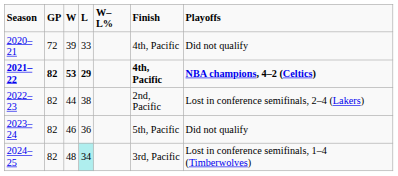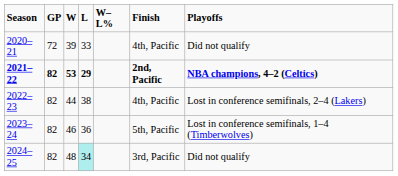2021–22 | column 6: 4th, Pacific -> 2nd, Pacific
2022–23 | column 6: 2nd, Pacific -> 4th, Pacific
2023–24 | column 7: Did not qualify -> Lost in conference semifinals, 1–4 (Timberwolves)
2024–25 | column 7: Lost in conference semifinals, 1–4 (Timberwolves) -> Did not qualify
